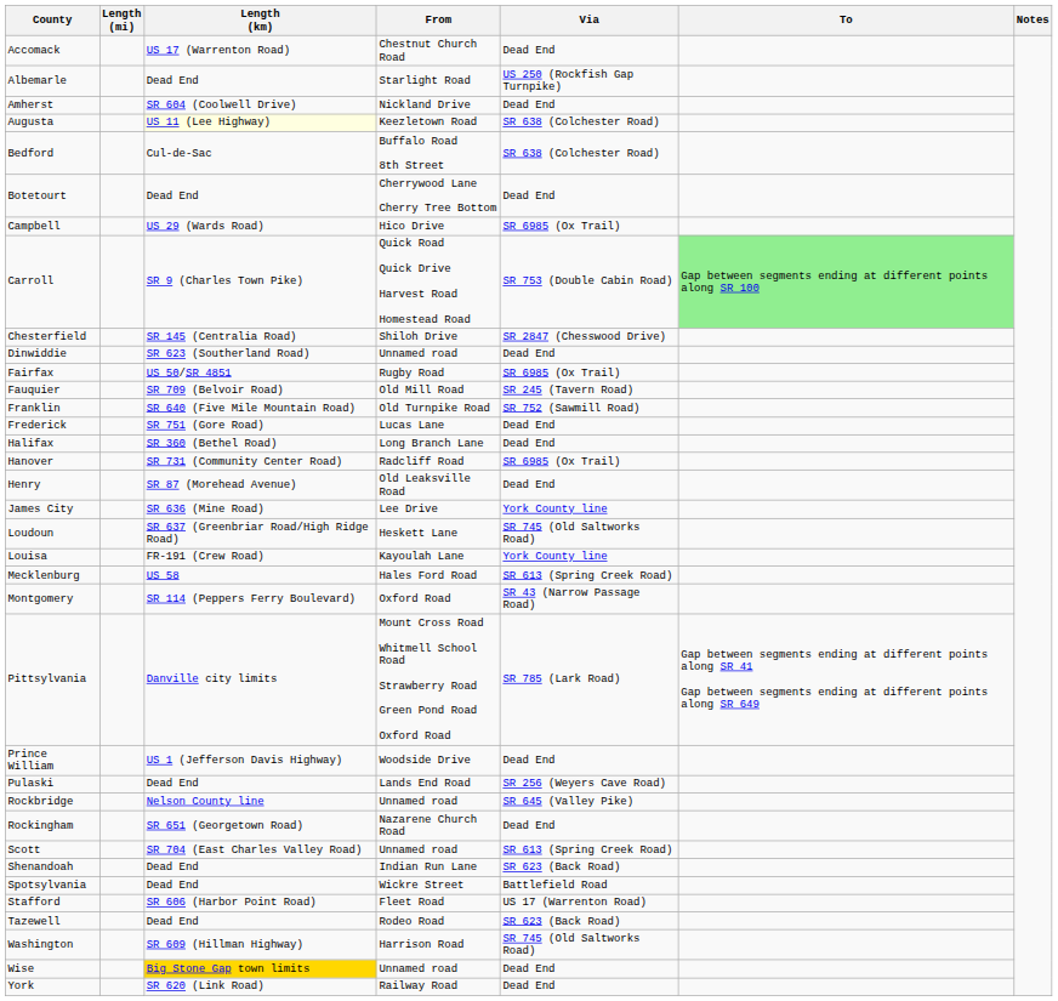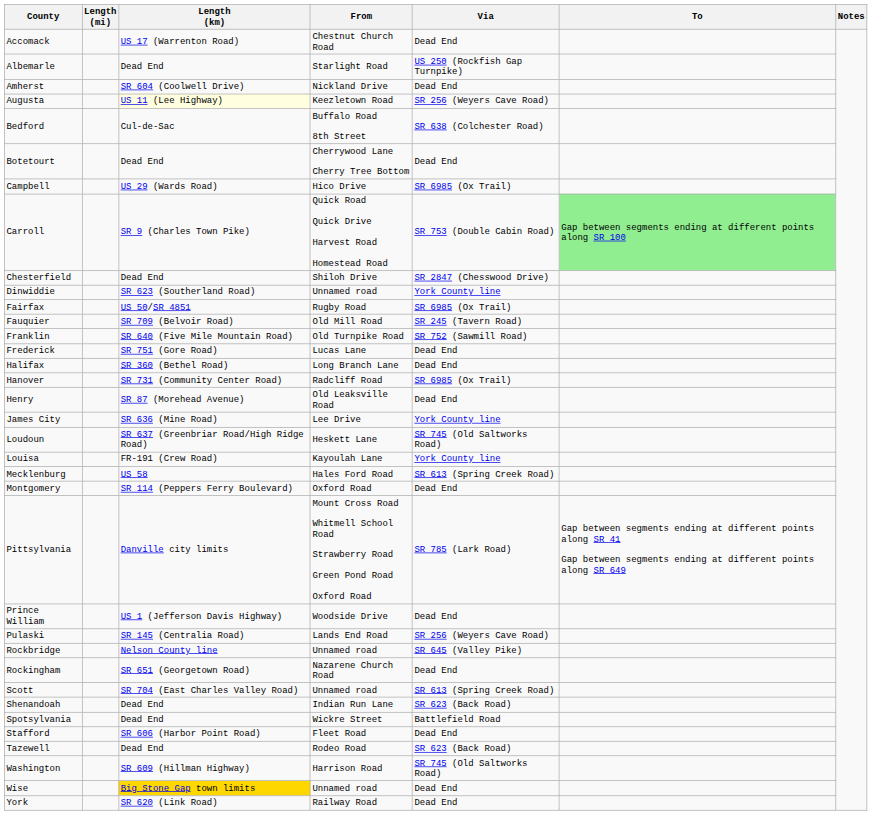Augusta | Via: SR 638 (Colchester Road) -> SR 256 (Weyers Cave Road)
Chesterfield | Length (km): SR 145 (Centralia Road) -> Dead End
Dinwiddie | Via: Dead End -> York County line
Montgomery | Via: SR 43 (Narrow Passage Road) -> Dead End
Pulaski | Length (km): Dead End -> SR 145 (Centralia Road)
Stafford | Via: US 17 (Warrenton Road) -> Dead End
